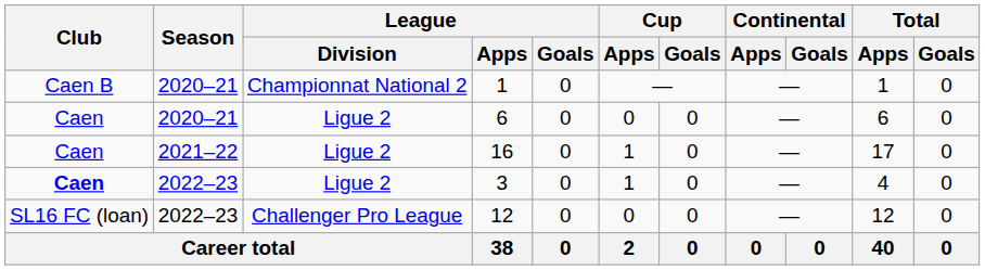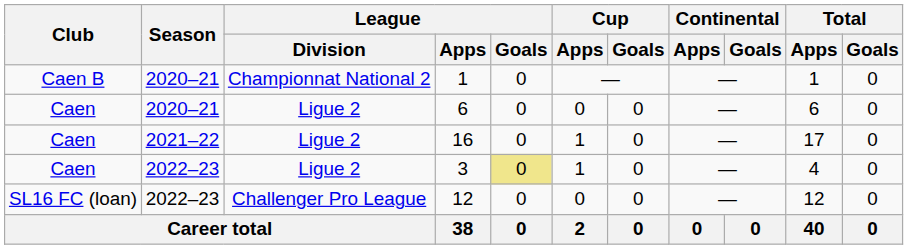3 | Club: bold -> normal
3 | League / Goals: no background -> khaki background
